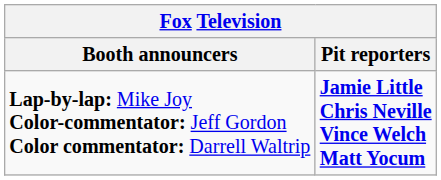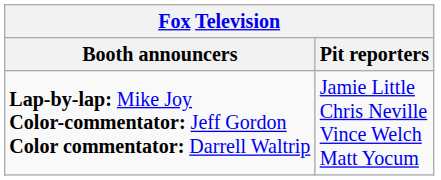row 3 | Pit reporters: bold -> normal
